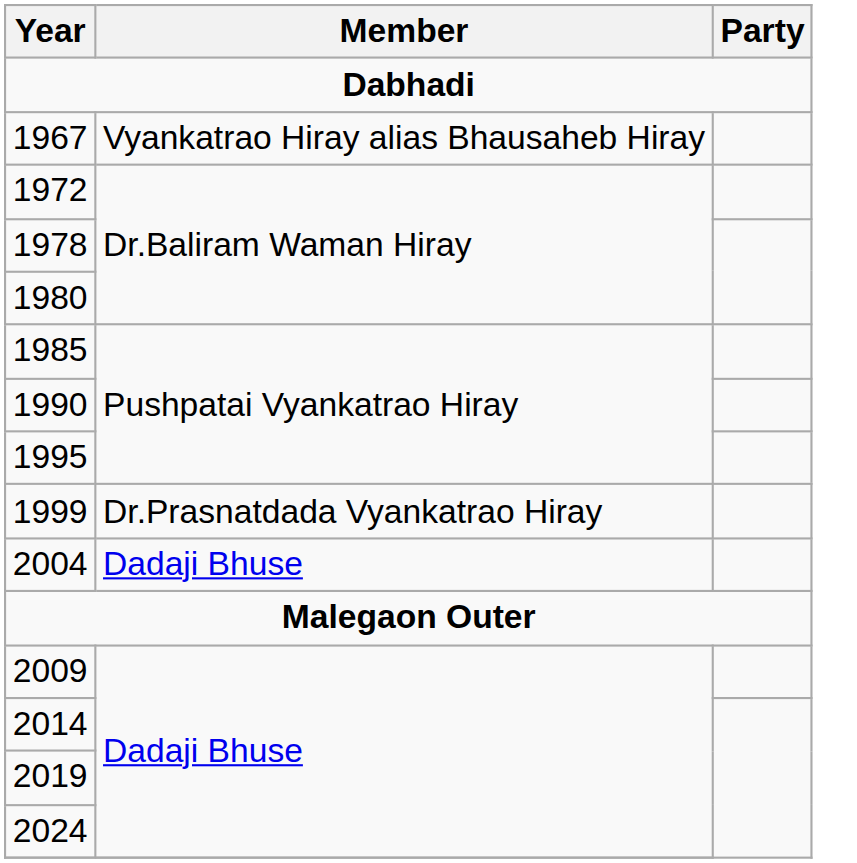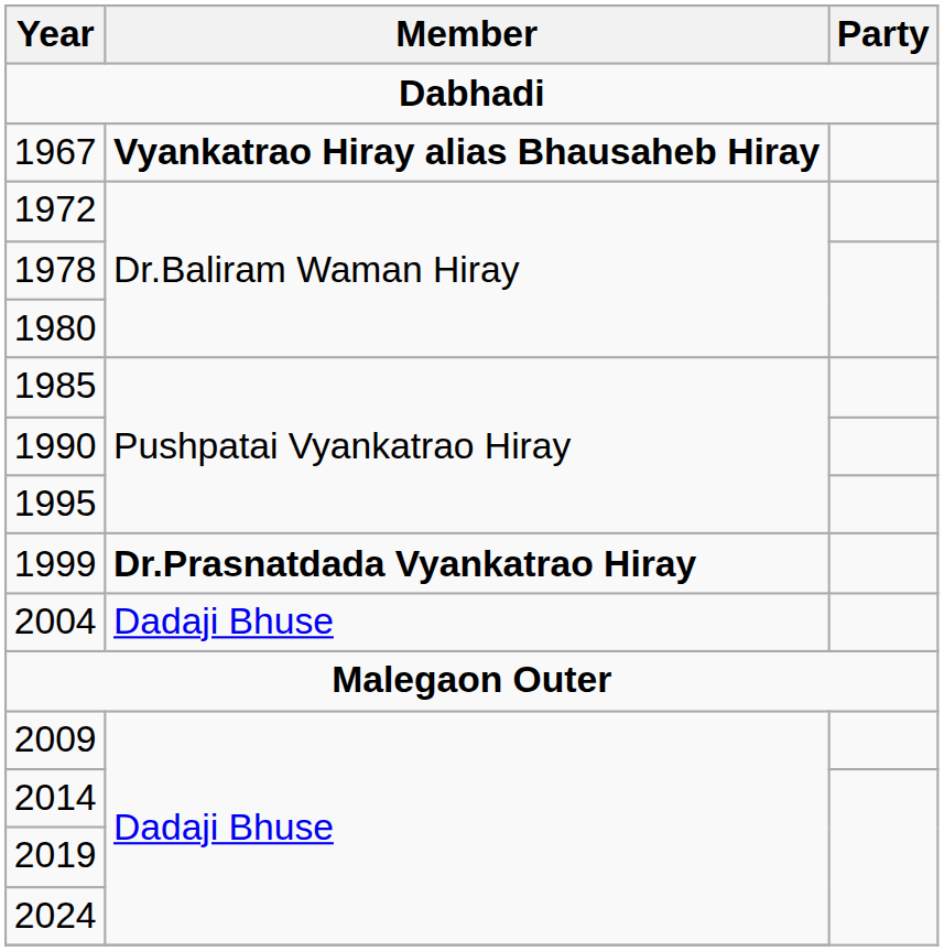1967 | Member: normal -> bold
1999 | Member: normal -> bold
